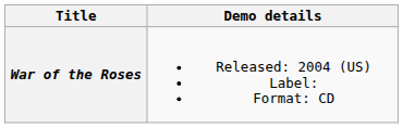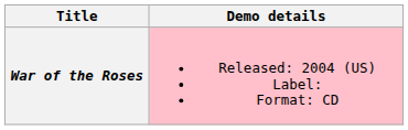War of the Roses | Demo details: no background -> pink background
